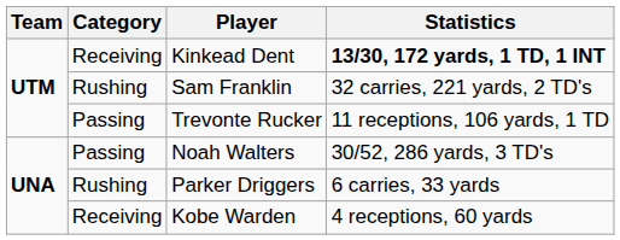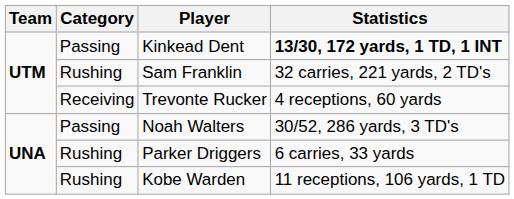Kinkead Dent | Category: Receiving -> Passing
Trevonte Rucker | Category: Passing -> Receiving
Trevonte Rucker | Statistics: 11 receptions, 106 yards, 1 TD -> 4 receptions, 60 yards
Kobe Warden | Category: Receiving -> Rushing
Kobe Warden | Statistics: 4 receptions, 60 yards -> 11 receptions, 106 yards, 1 TD
